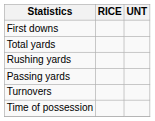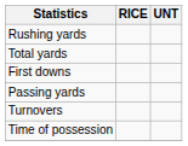rows swapped: First downs <-> Rushing yards
